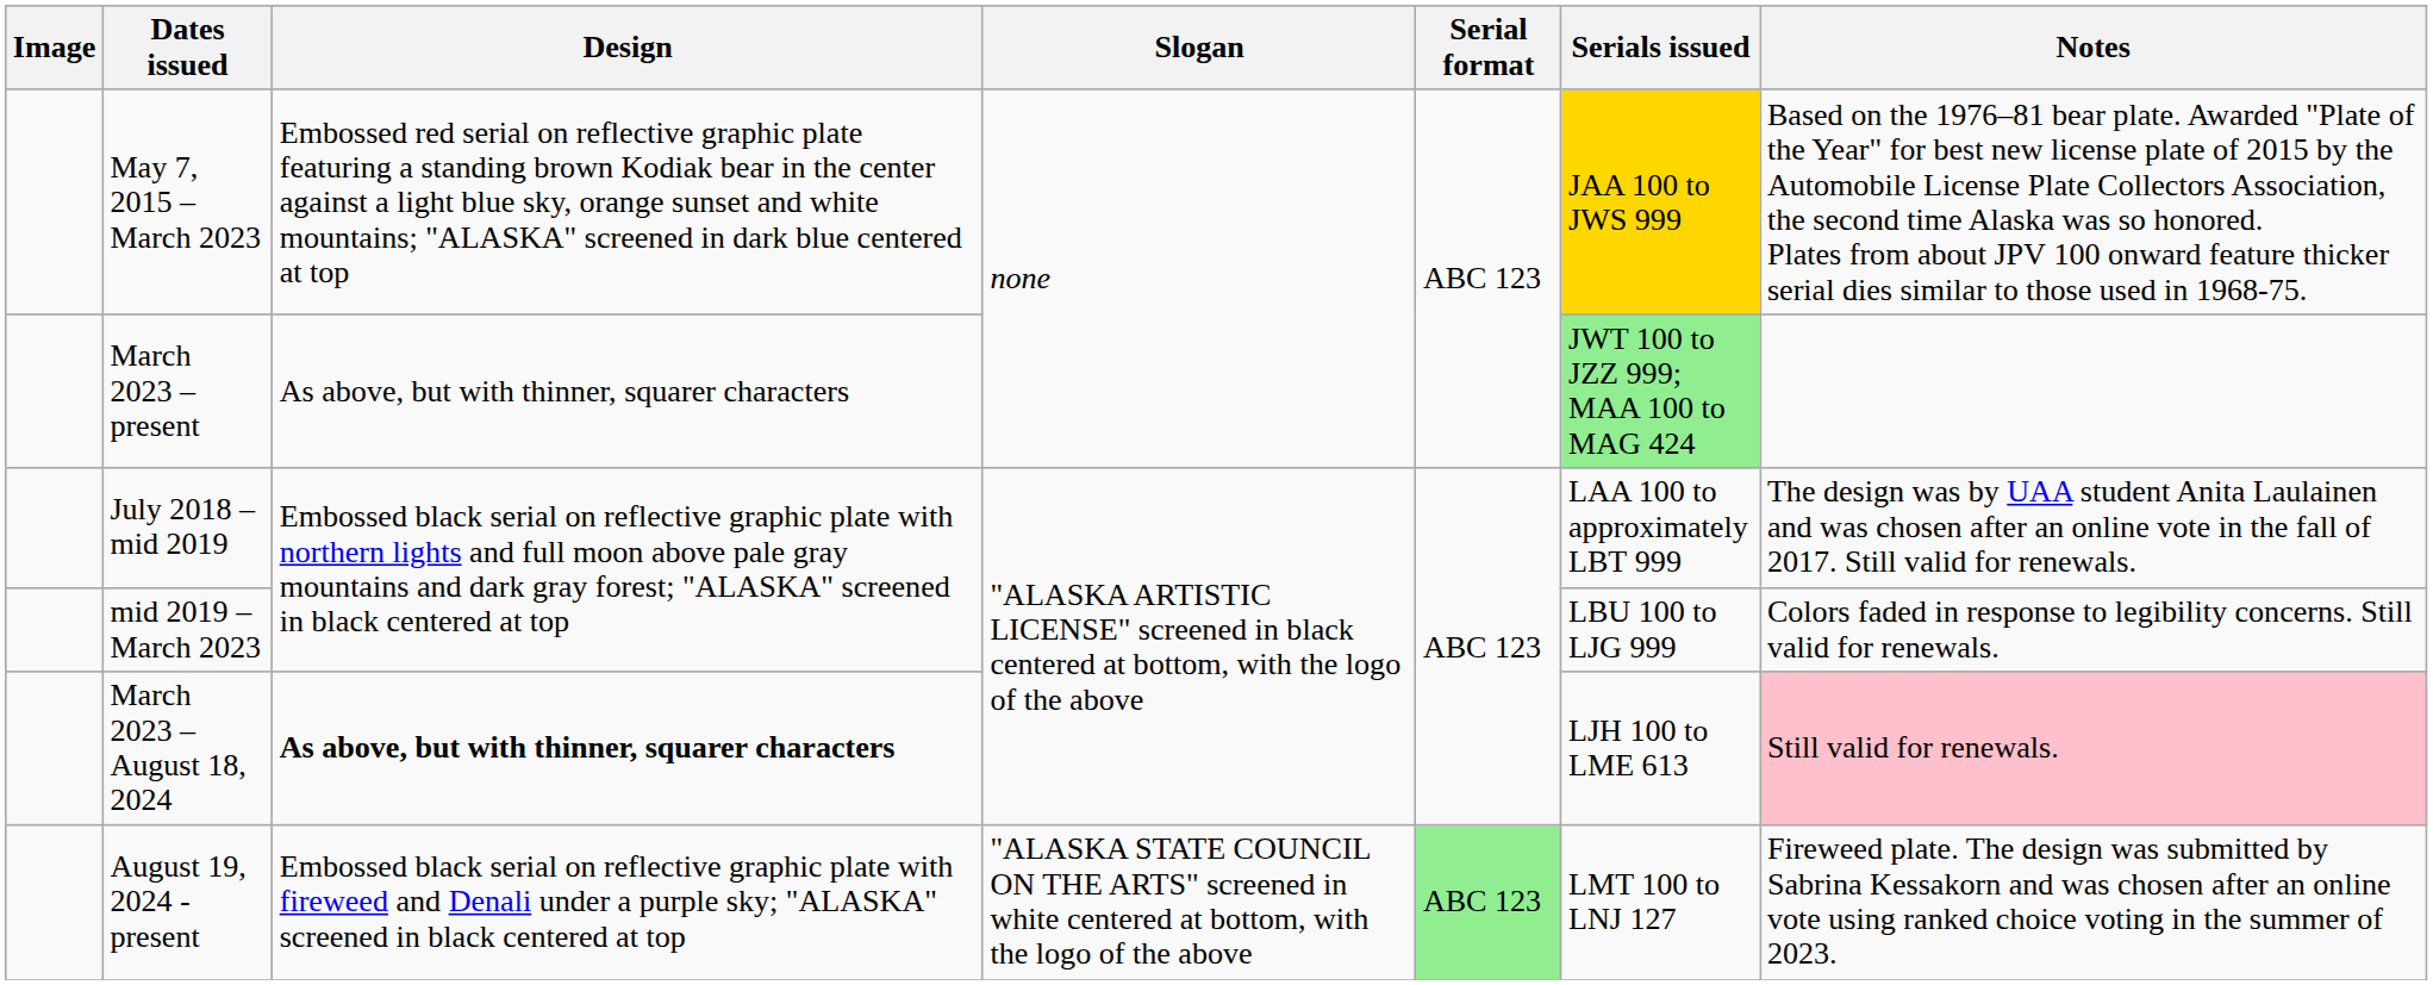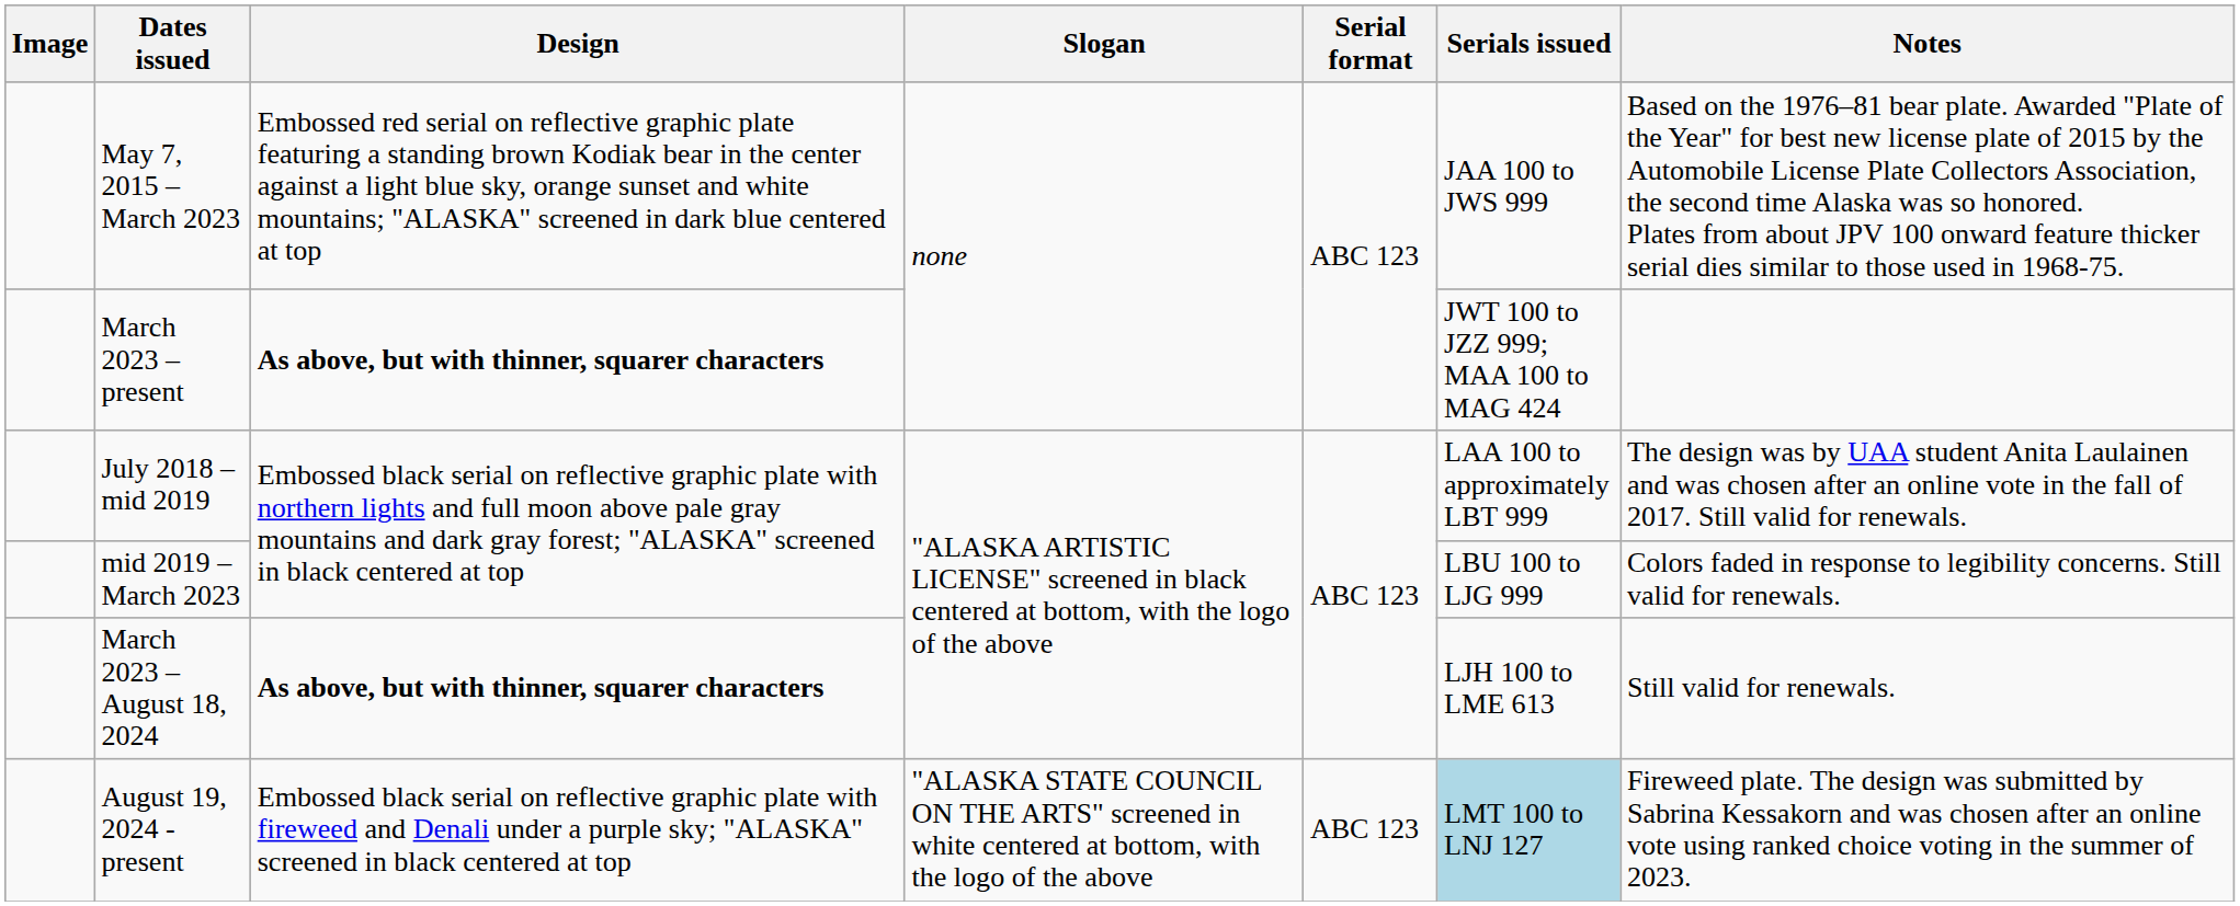May 7, 2015 – March 2023 | Serials issued: gold background -> no background
March 2023 – present | Design: normal -> bold
March 2023 – present | Serials issued: lightgreen background -> no background
March 2023 – August 18, 2024 | Notes: pink background -> no background
August 19, 2024 - present | Serial format: lightgreen background -> no background
August 19, 2024 - present | Serials issued: no background -> lightblue background
